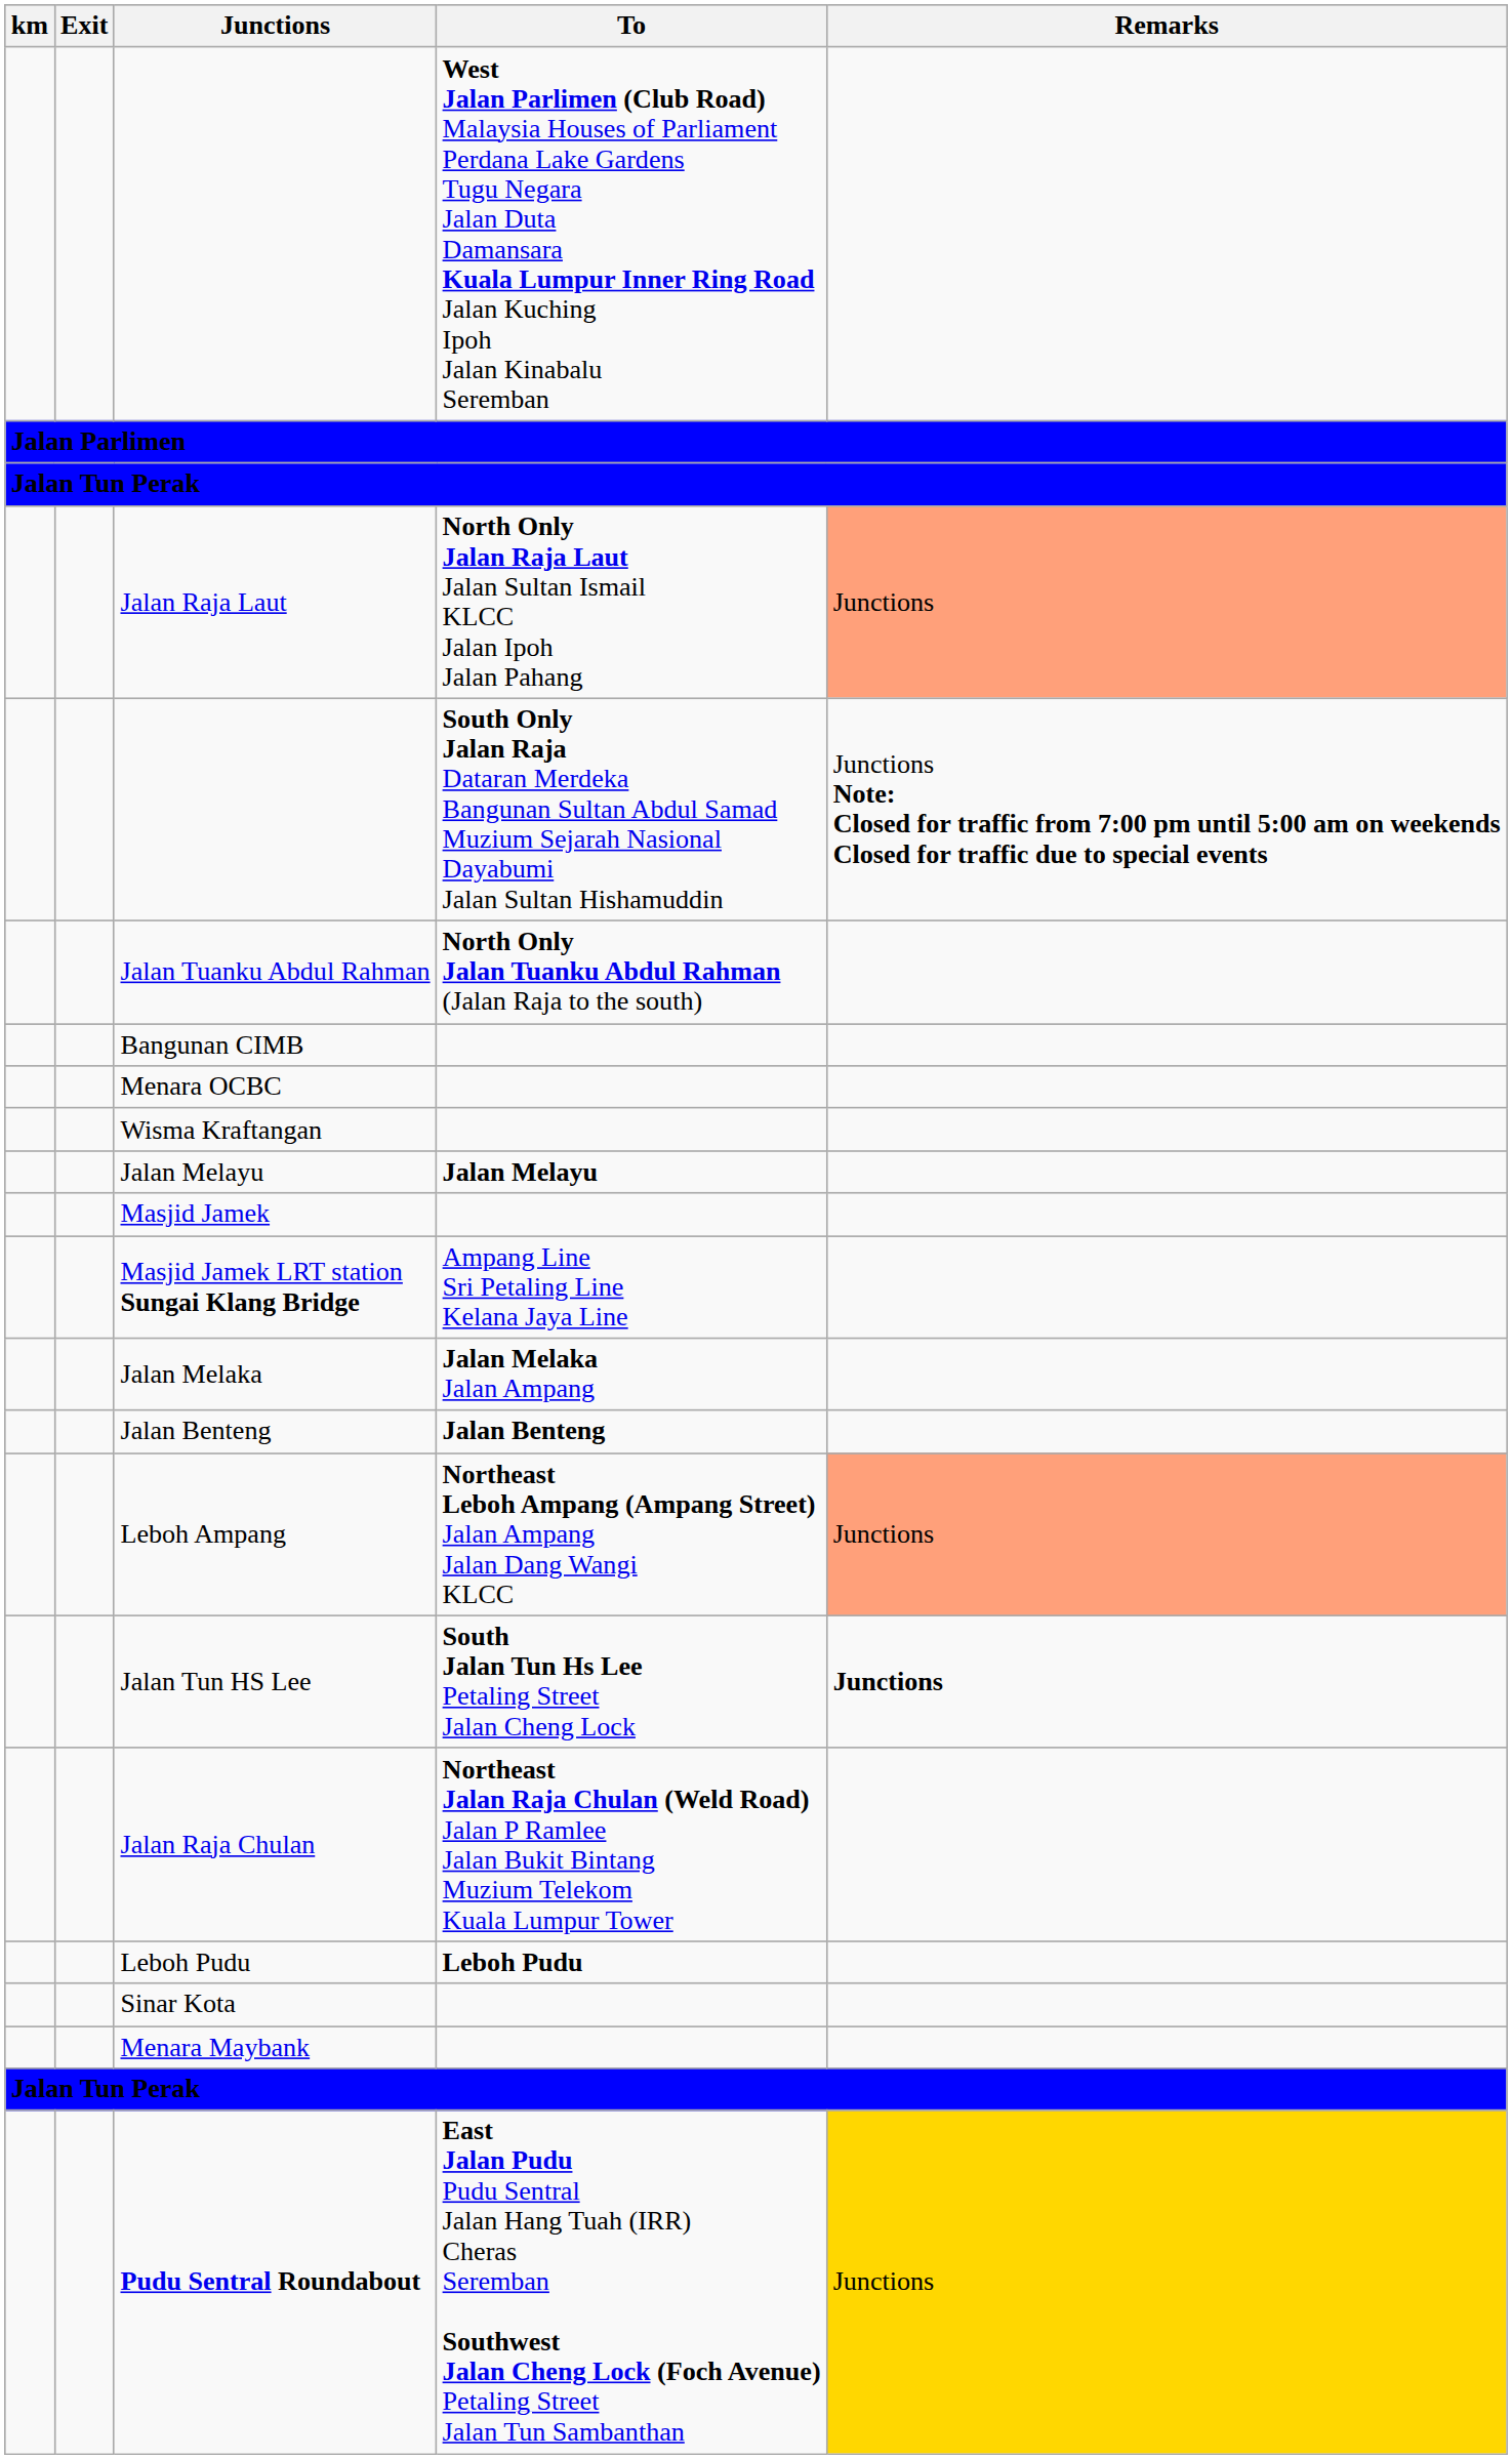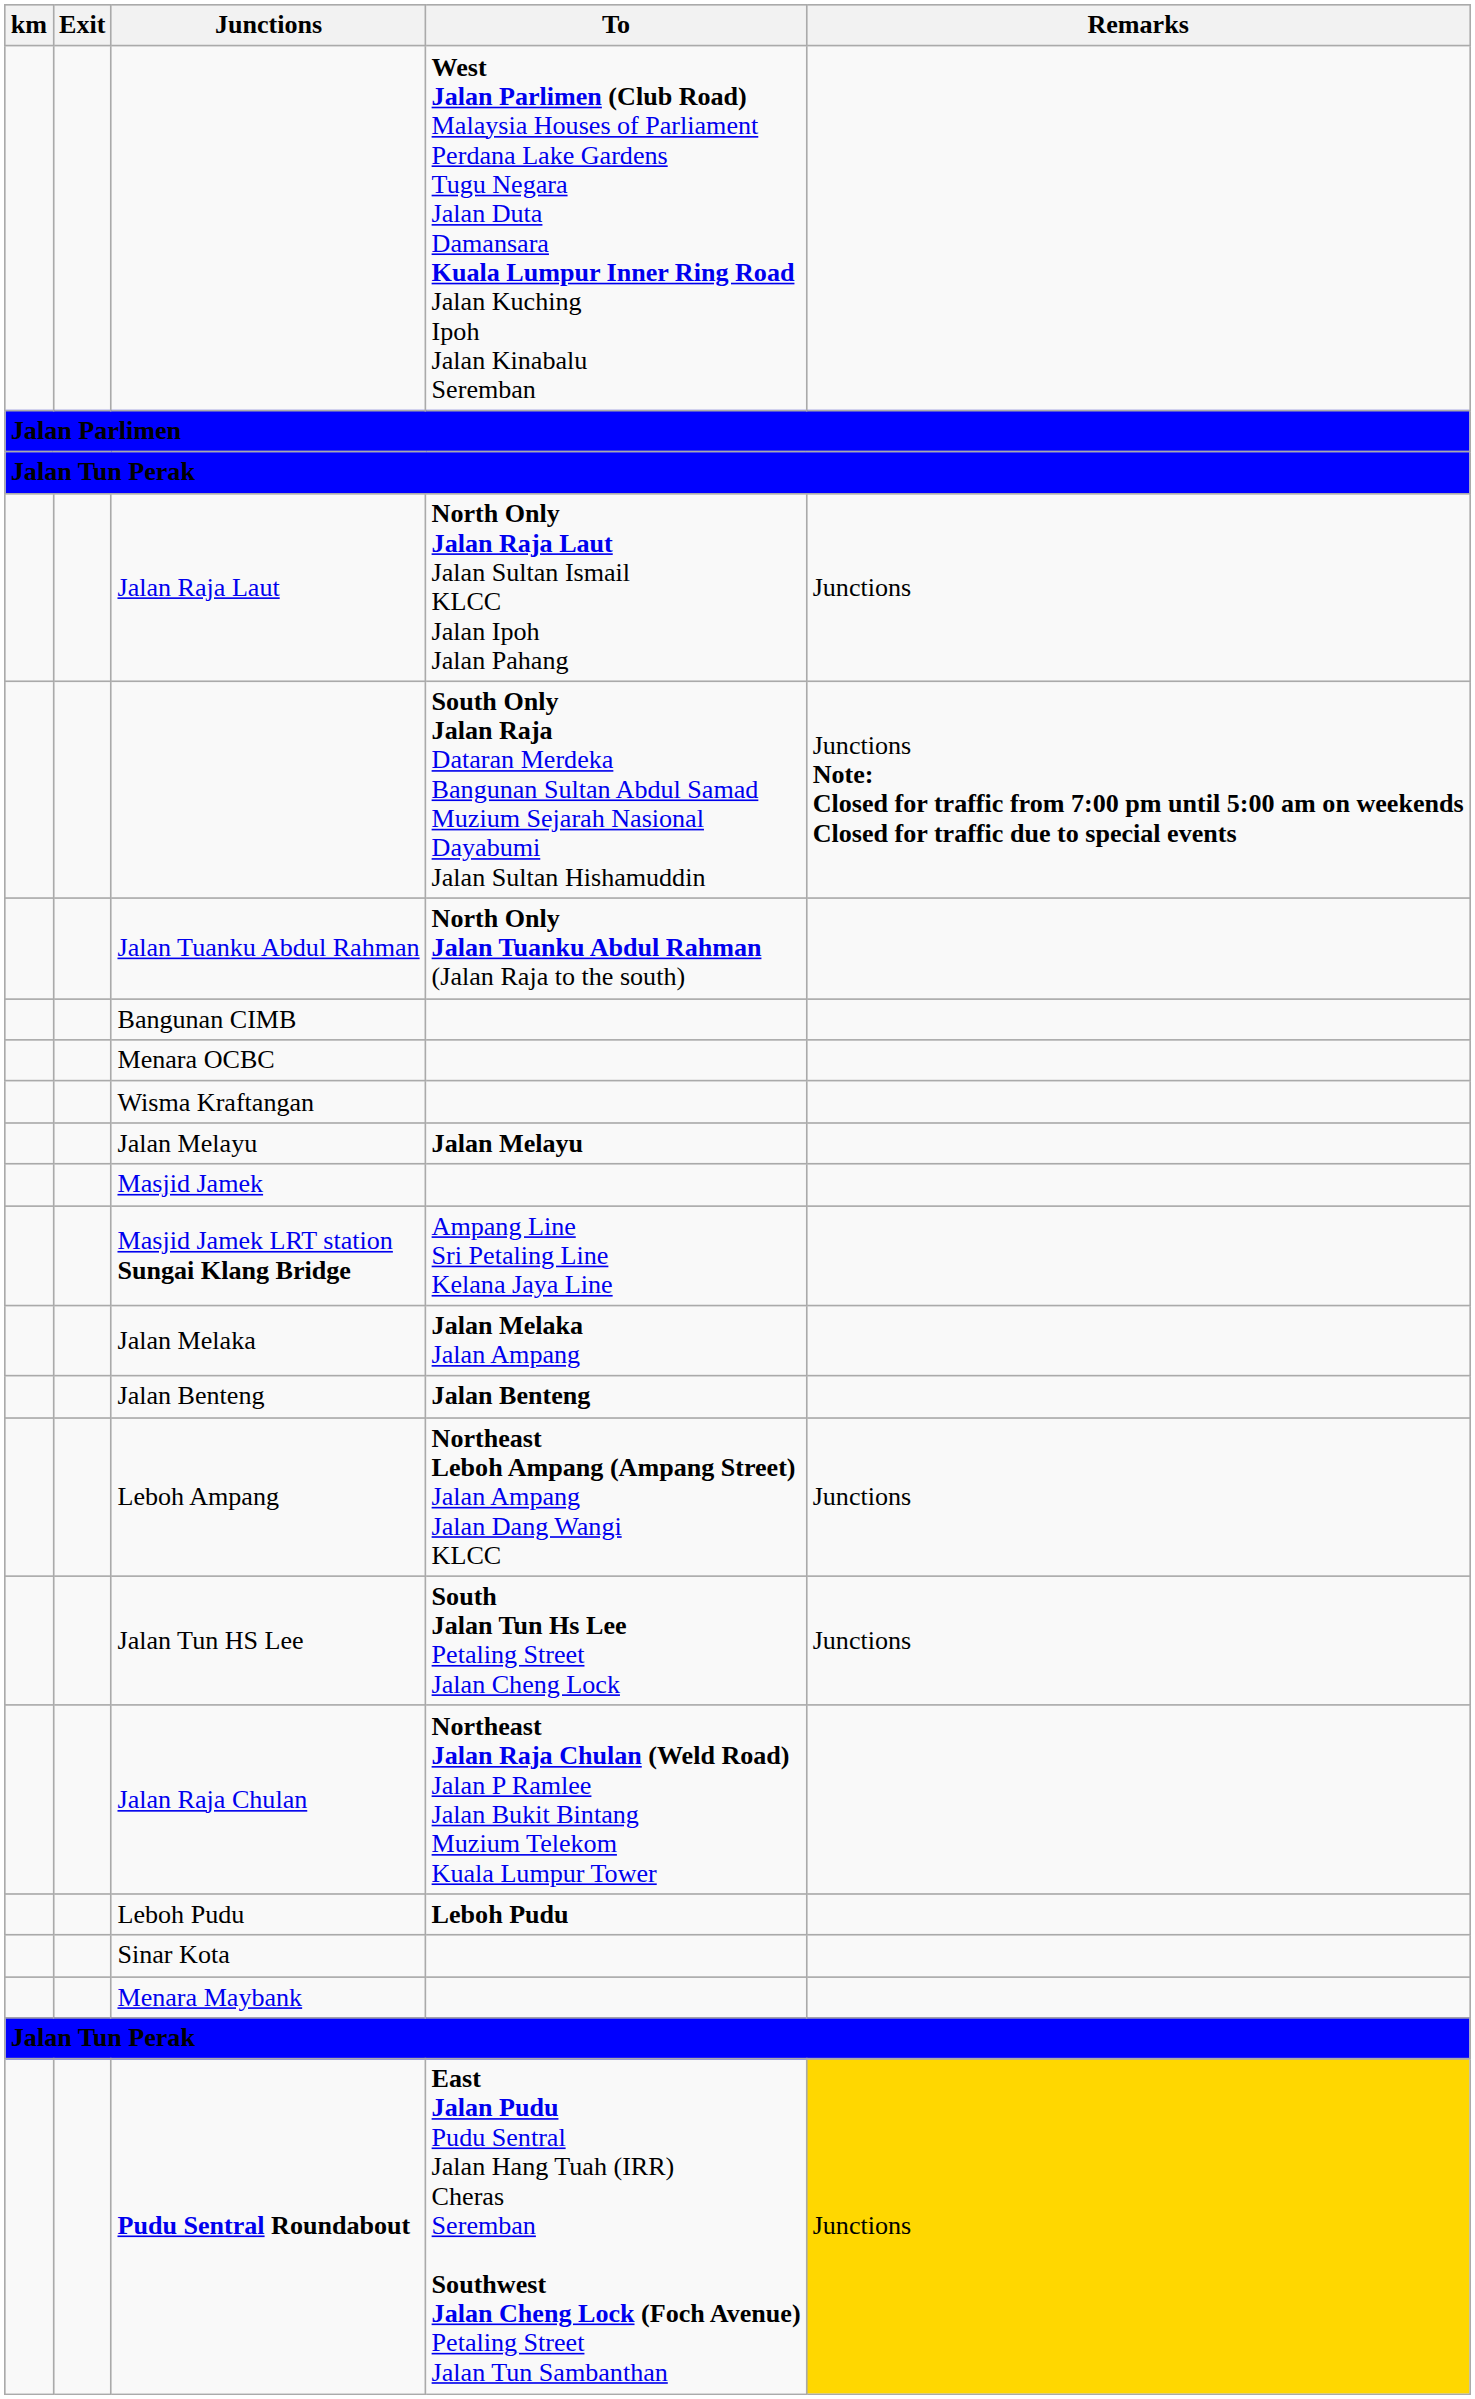Jalan Raja Laut | Remarks: lightsalmon background -> no background
Leboh Ampang | Remarks: lightsalmon background -> no background
Jalan Tun HS Lee | Remarks: bold -> normal
